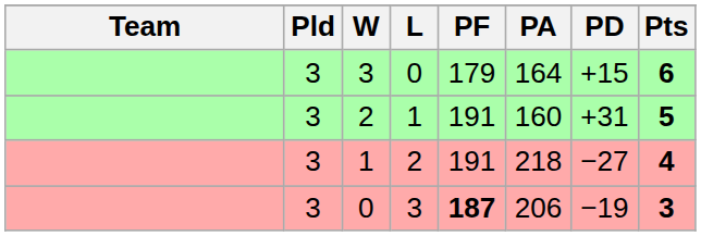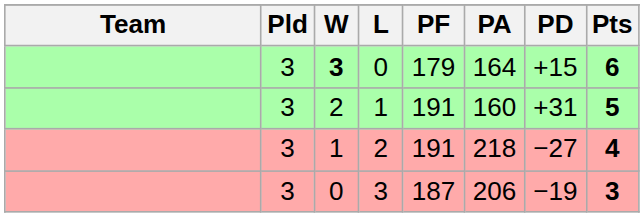row 2 | W: normal -> bold
row 5 | PF: bold -> normal
